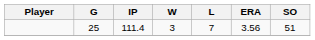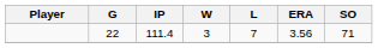row 2 | G: 25 -> 22
row 2 | SO: 51 -> 71
